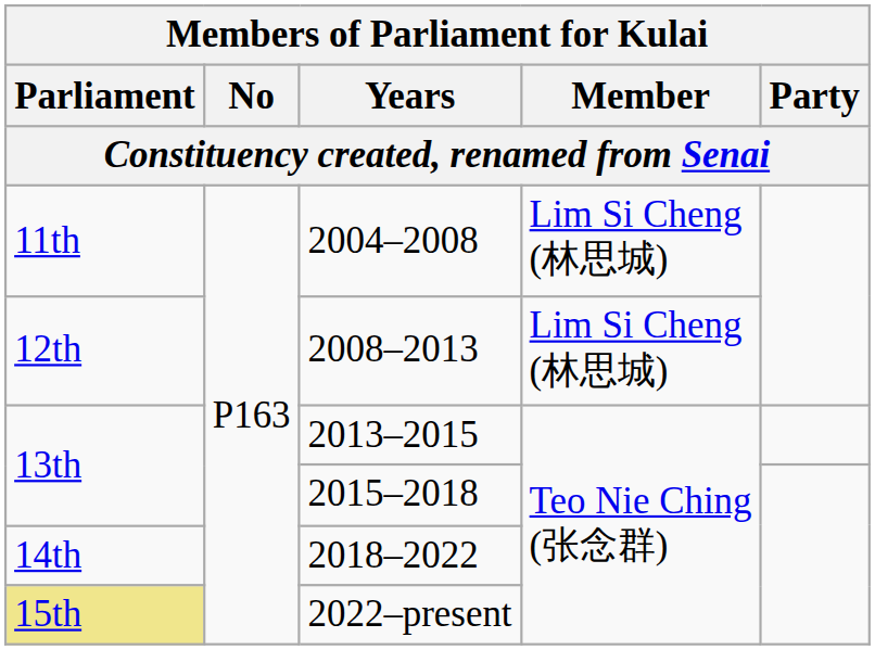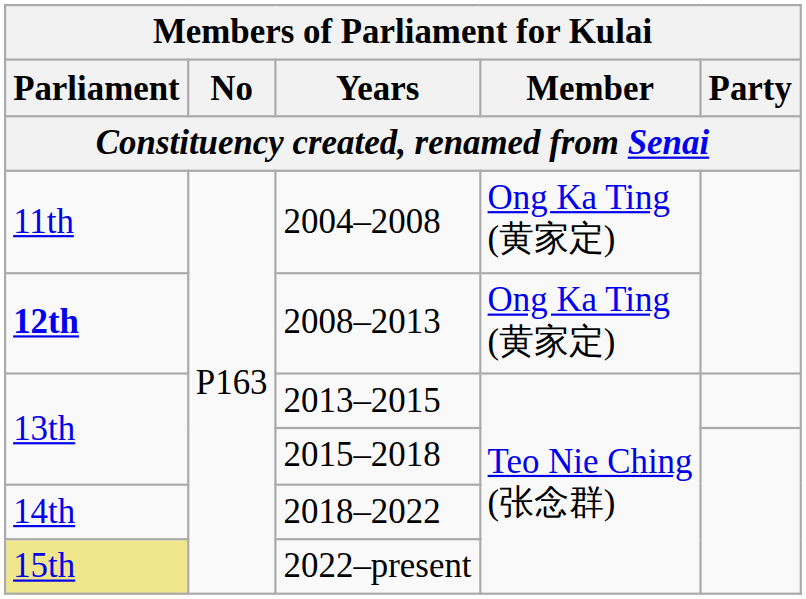2004–2008 | Member: Lim Si Cheng (林思城) -> Ong Ka Ting (黄家定)
2008–2013 | Parliament: normal -> bold
2008–2013 | Member: Lim Si Cheng (林思城) -> Ong Ka Ting (黄家定)
